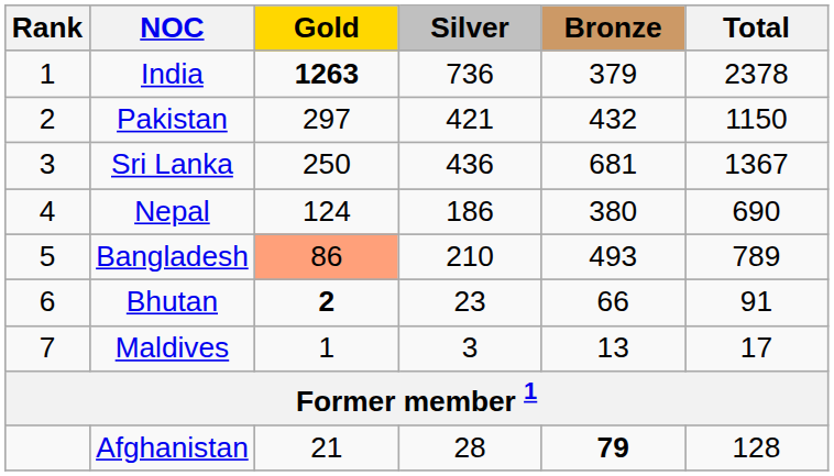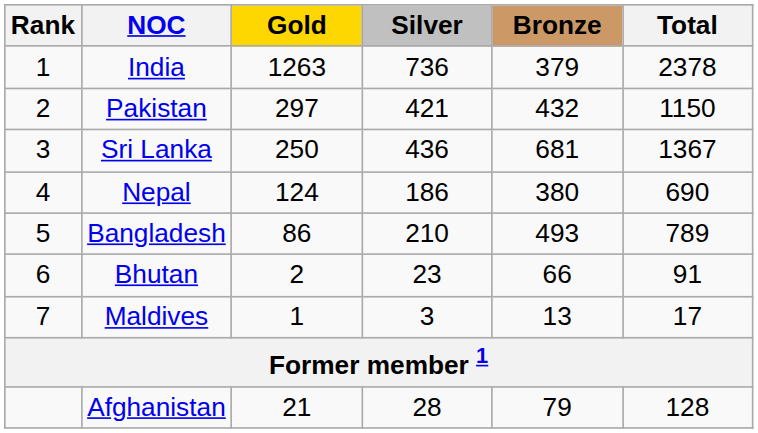India | Gold: bold -> normal
Bangladesh | Gold: lightsalmon background -> no background
Bhutan | Gold: bold -> normal
Afghanistan | Bronze: bold -> normal
